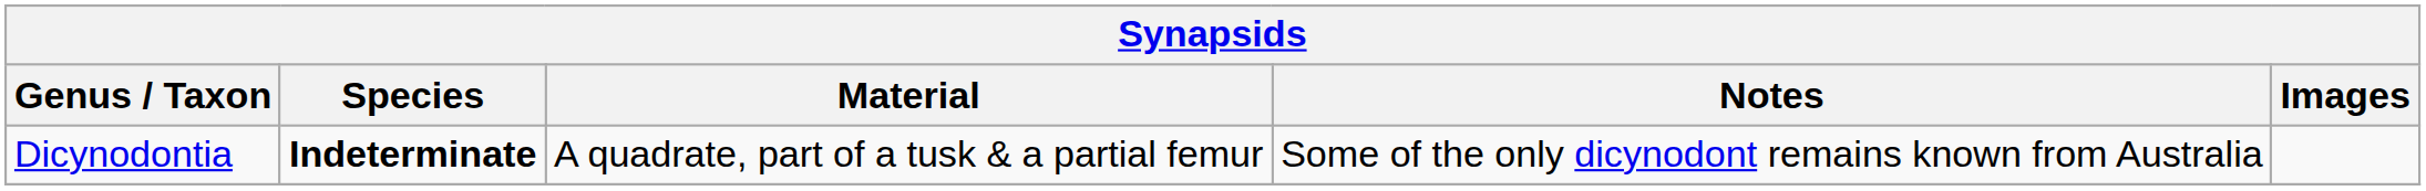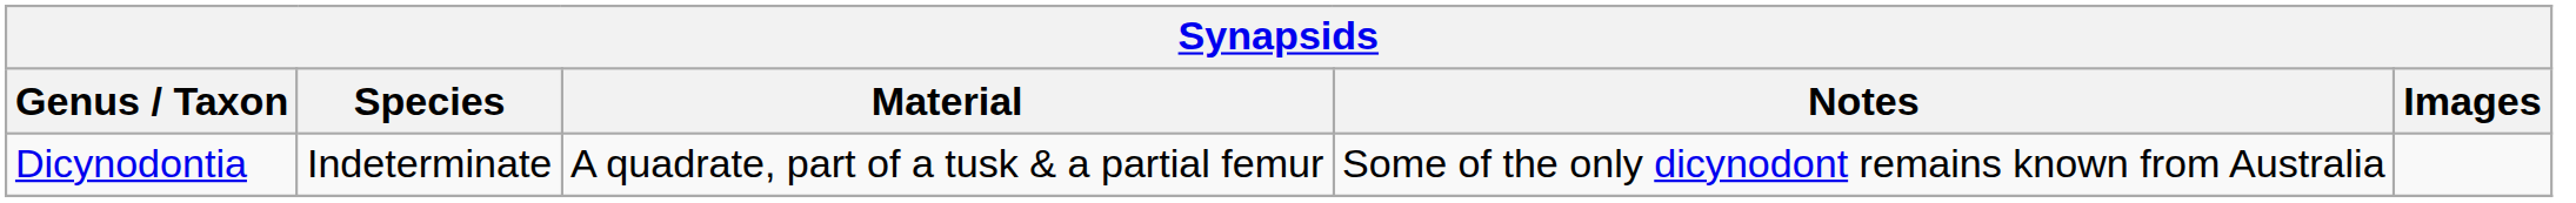Dicynodontia | Species: bold -> normal
